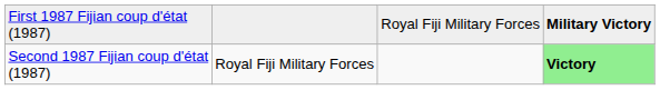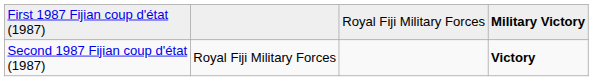Second 1987 Fijian coup d'état (1987) | column 4: lightgreen background -> no background
